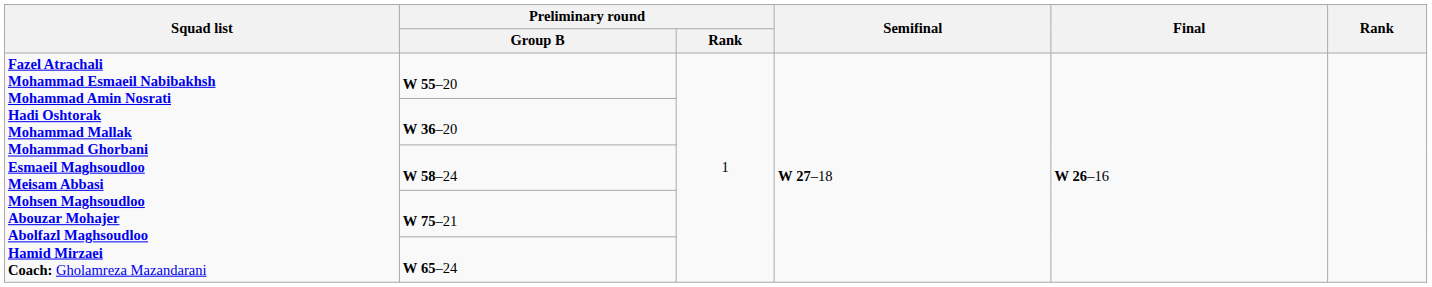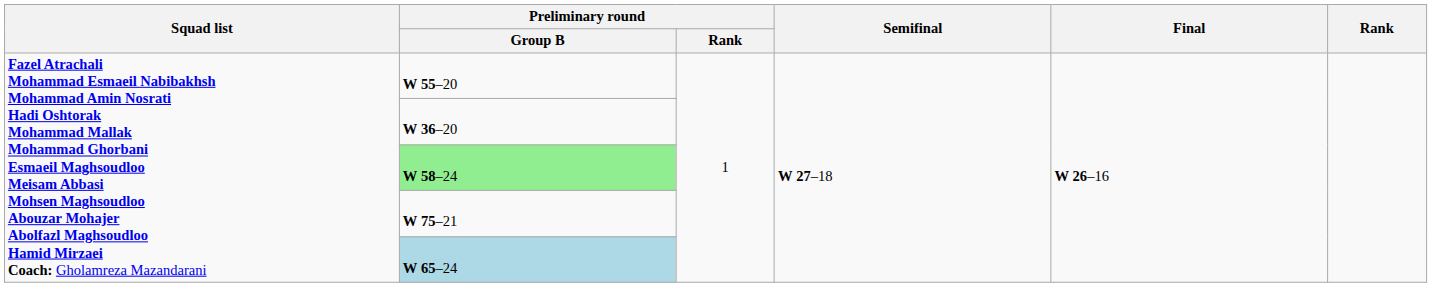W 58–24 | Preliminary round / Group B: no background -> lightgreen background
W 65–24 | Preliminary round / Group B: no background -> lightblue background
